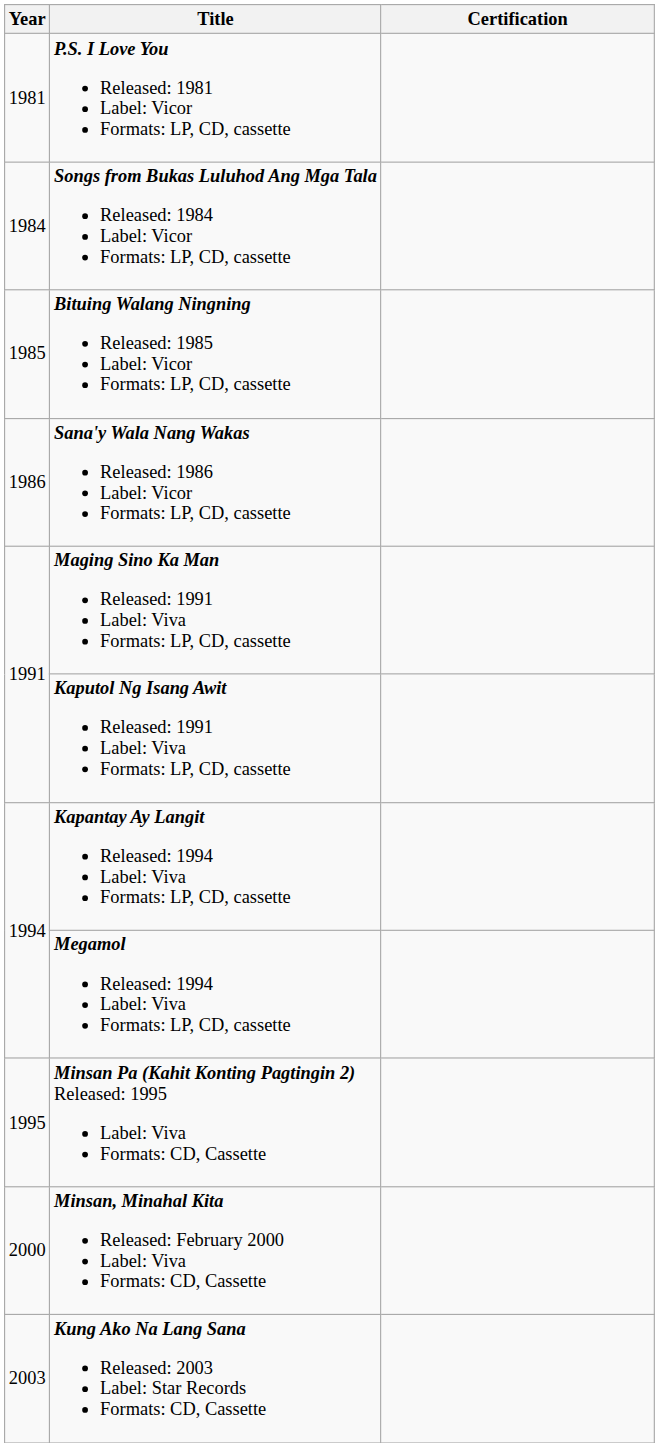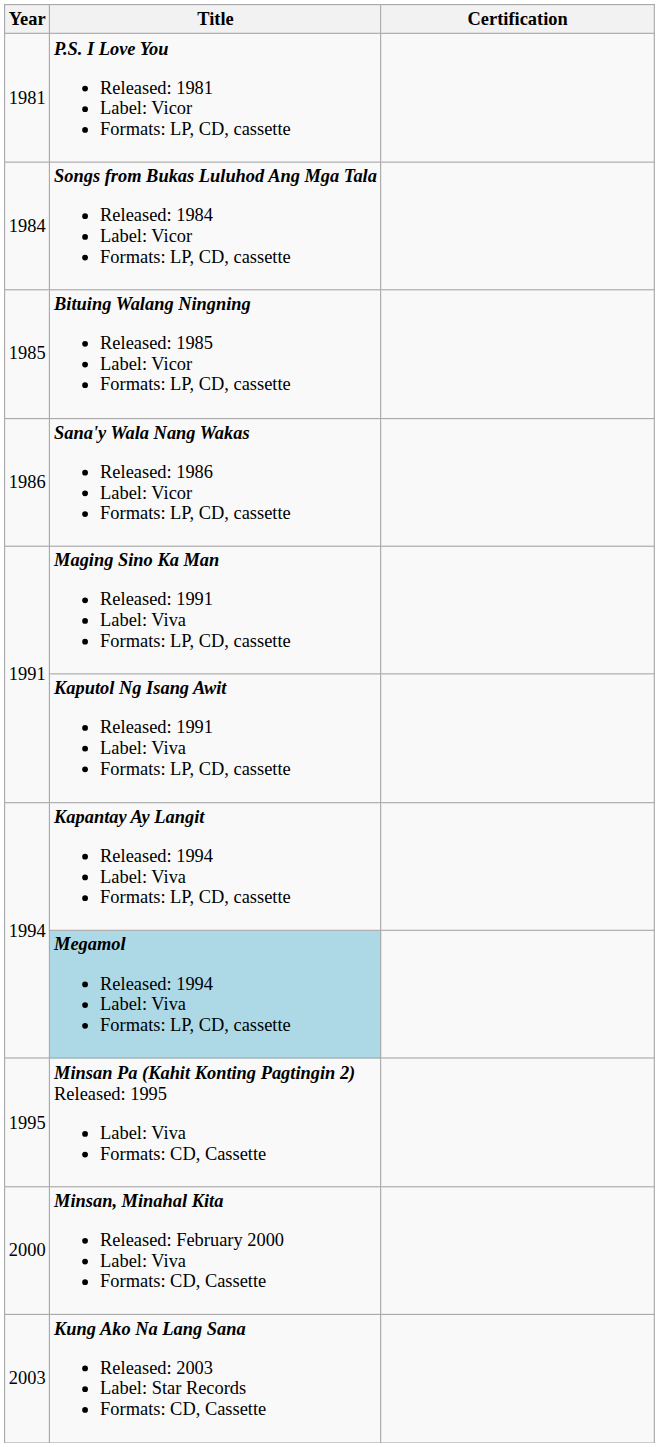Megamol Released: 1994 Label: Viva Formats: LP, CD, cassette | Title: no background -> lightblue background
